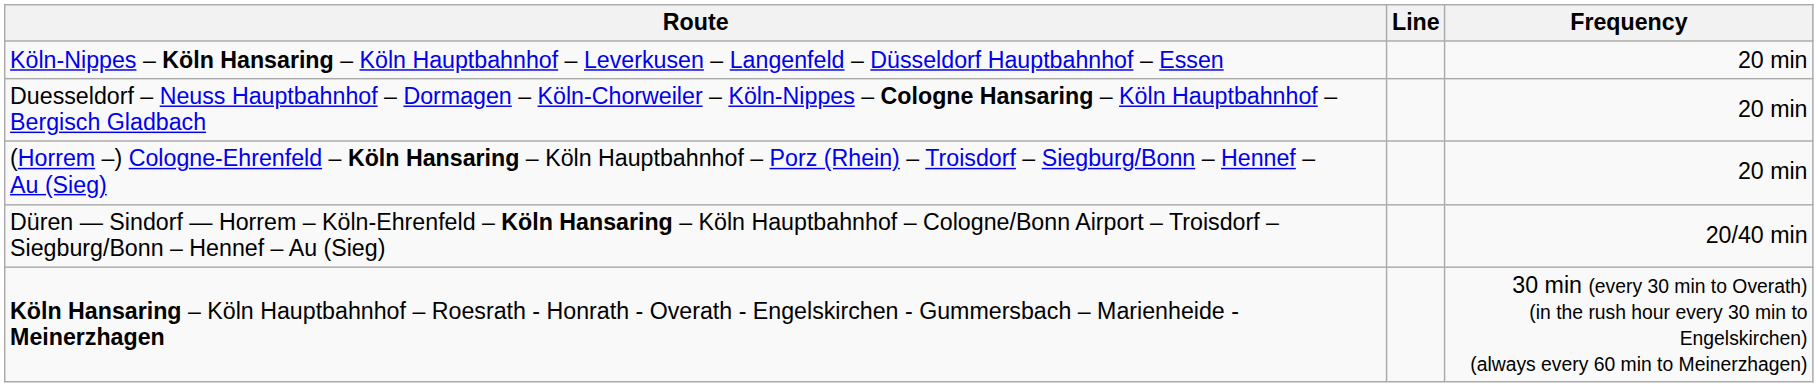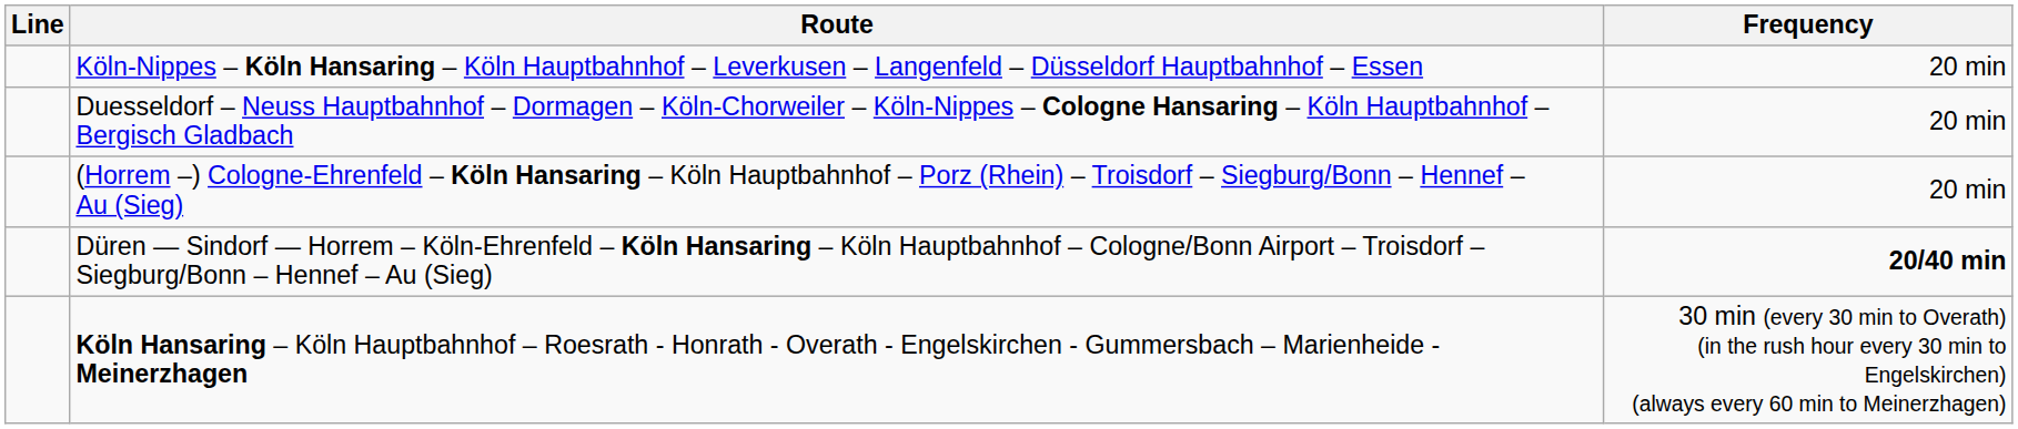columns swapped: Line <-> Route
row 5 | Frequency: normal -> bold
